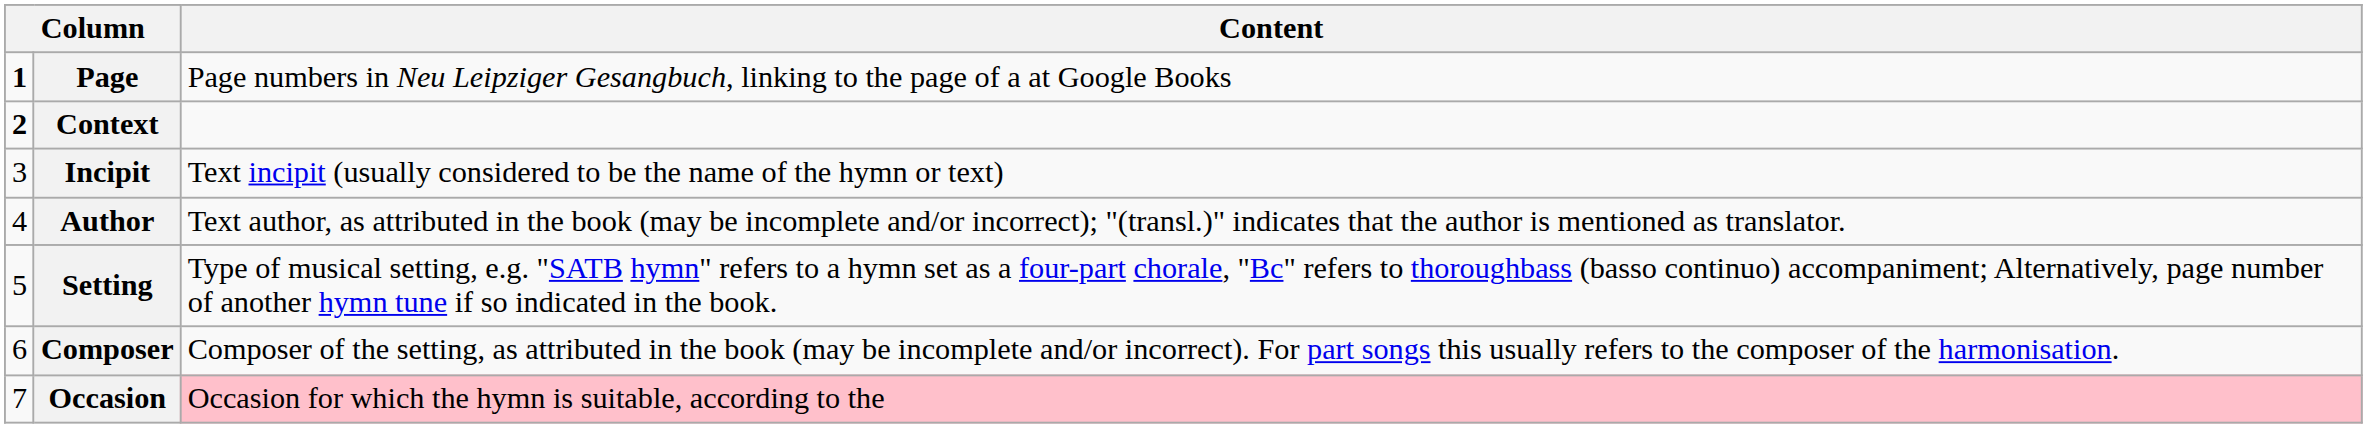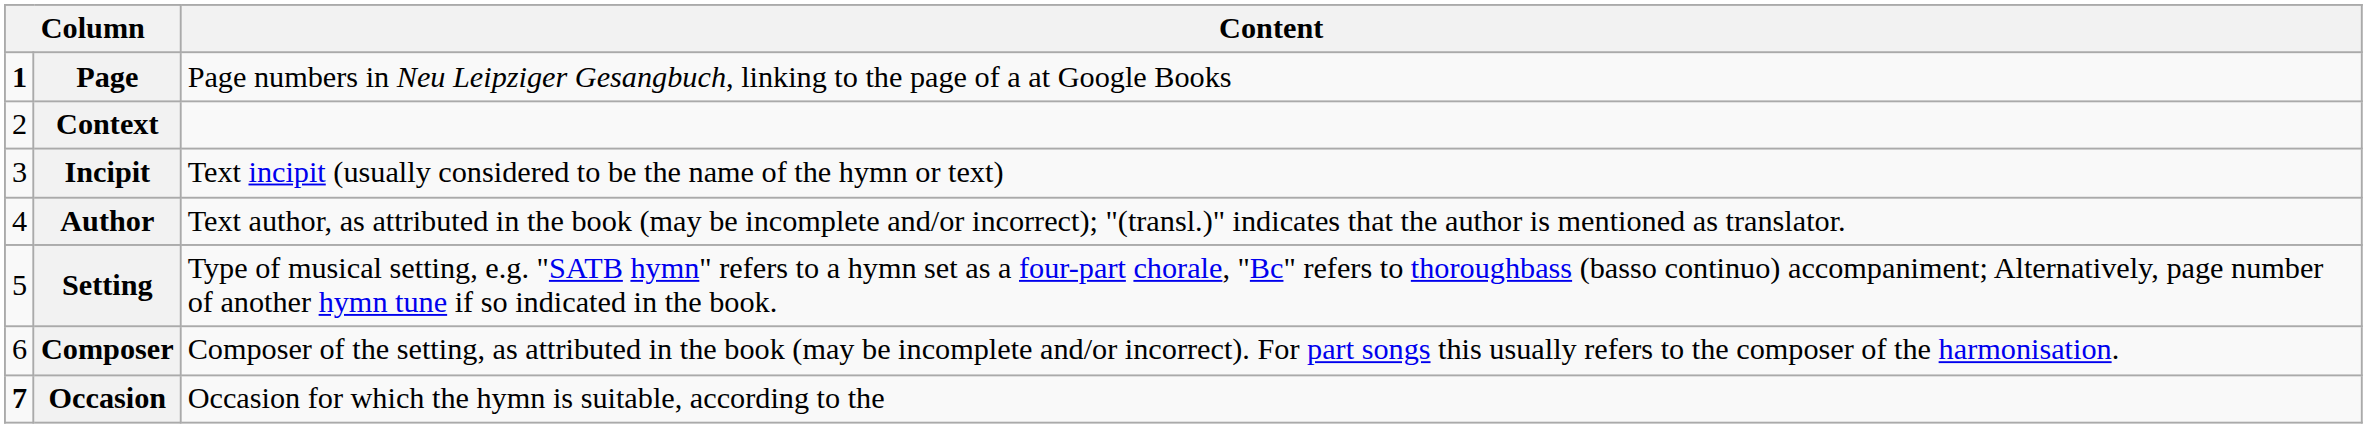Context | column 1: bold -> normal
Occasion | column 1: normal -> bold
Occasion | Content: pink background -> no background
